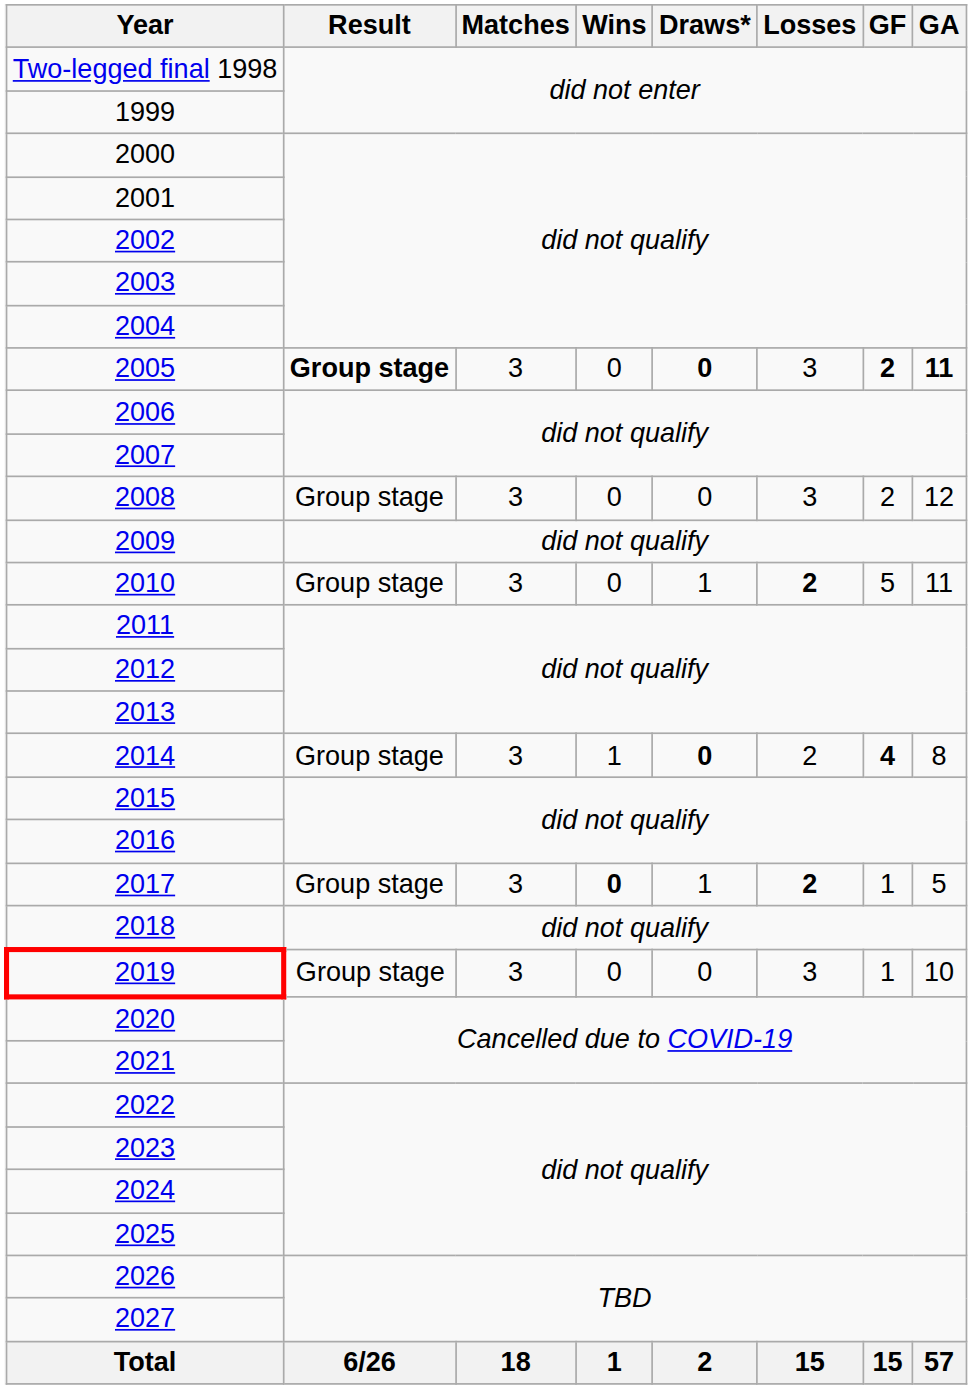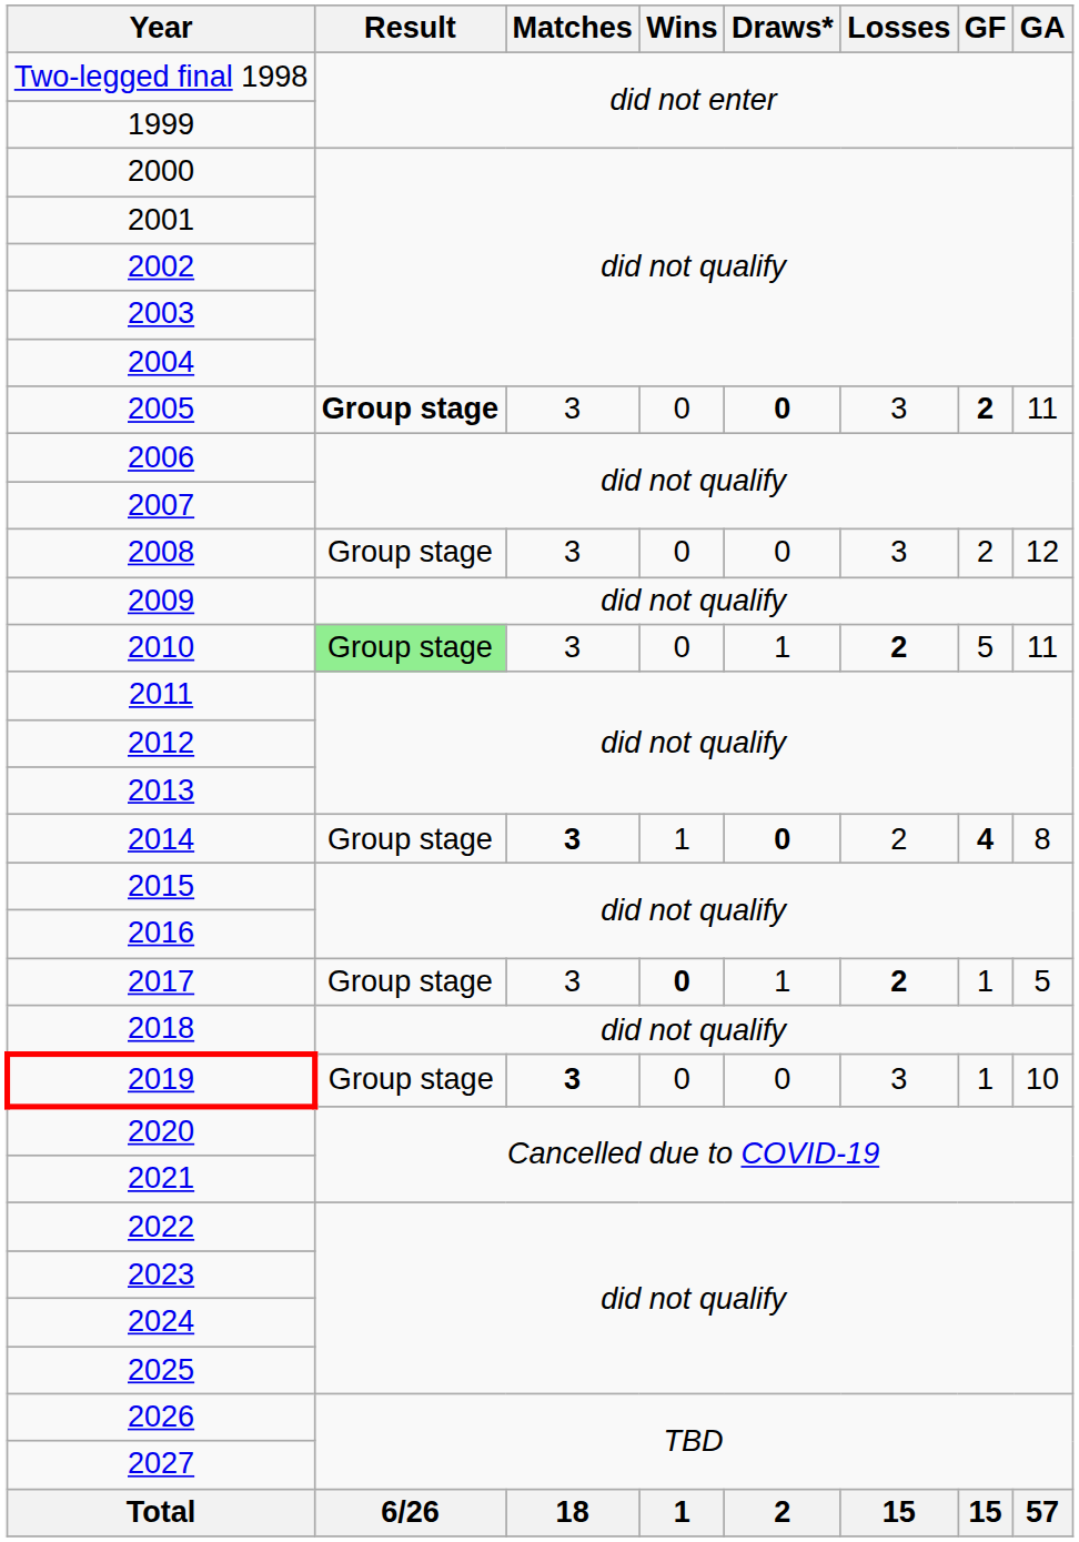2005 | GA: bold -> normal
2010 | Result: no background -> lightgreen background
2014 | Matches: normal -> bold
2019 | Matches: normal -> bold
